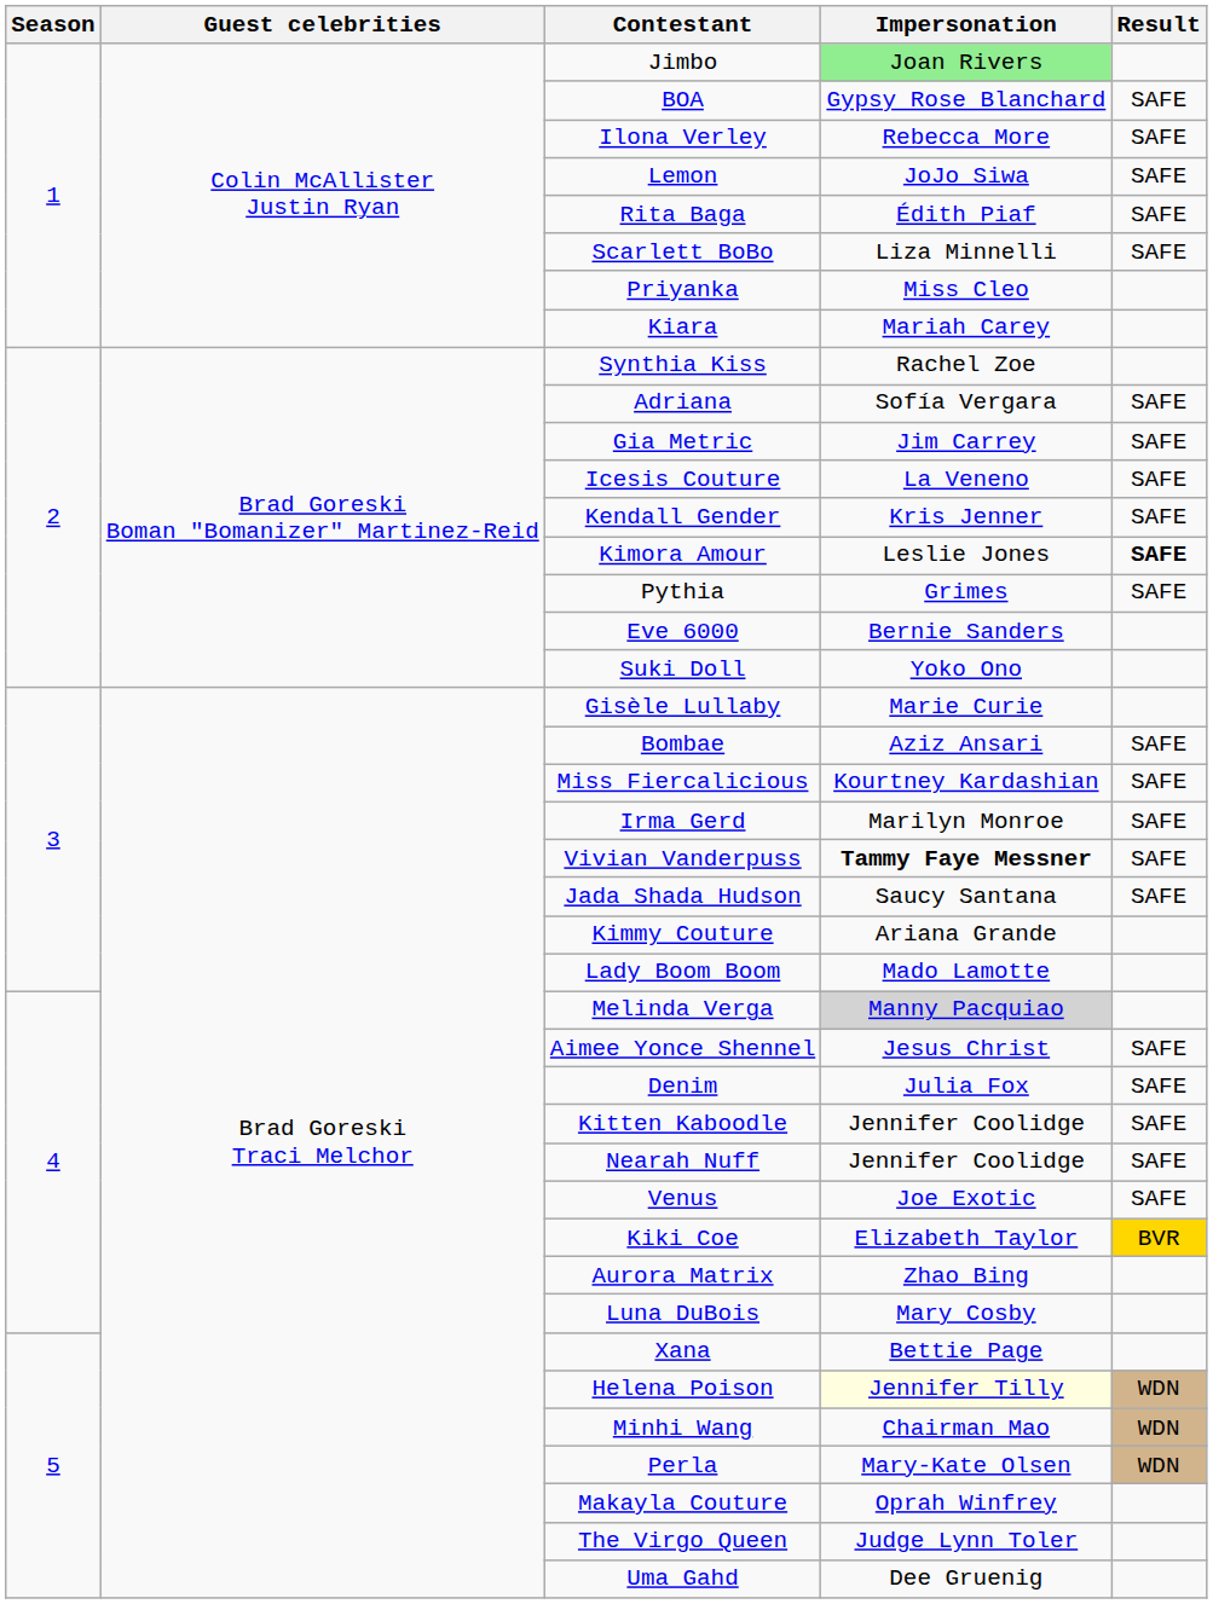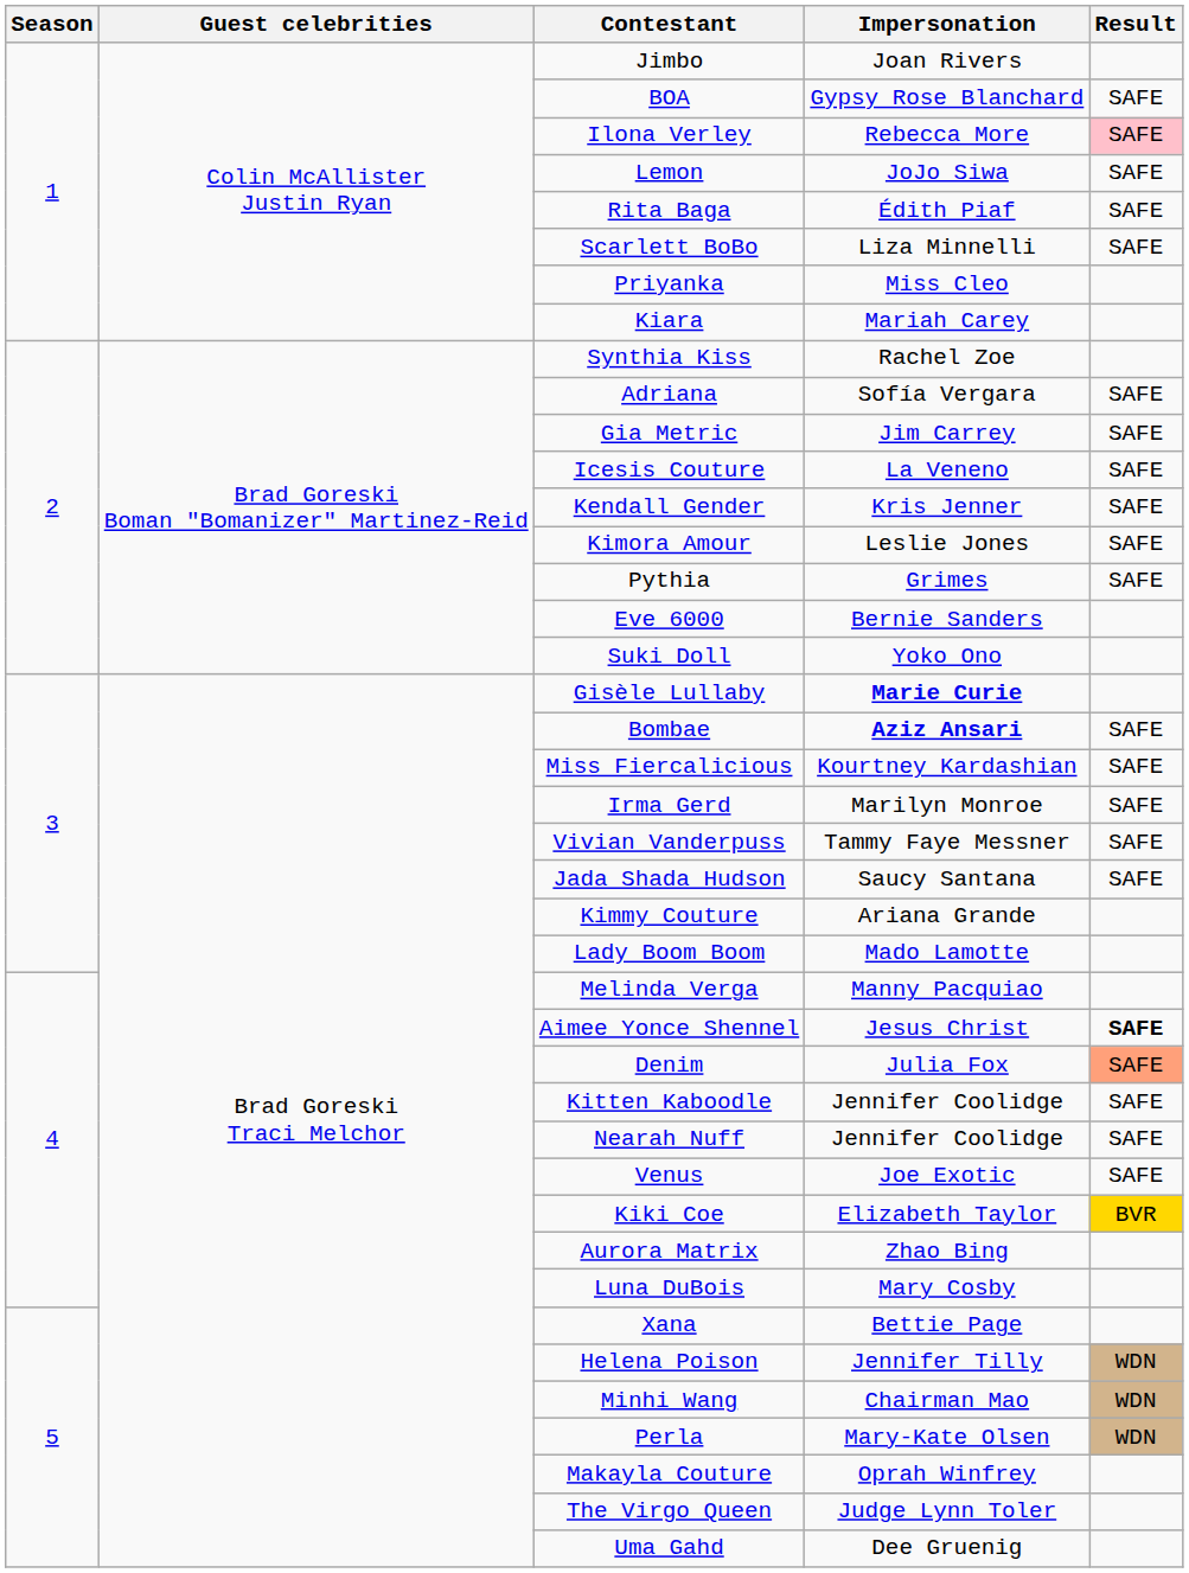Jimbo | Impersonation: lightgreen background -> no background
Ilona Verley | Result: no background -> pink background
Kimora Amour | Result: bold -> normal
Gisèle Lullaby | Impersonation: normal -> bold
Bombae | Impersonation: normal -> bold
Vivian Vanderpuss | Impersonation: bold -> normal
Melinda Verga | Impersonation: lightgrey background -> no background
Aimee Yonce Shennel | Result: normal -> bold
Denim | Result: no background -> lightsalmon background
Helena Poison | Impersonation: lightyellow background -> no background
